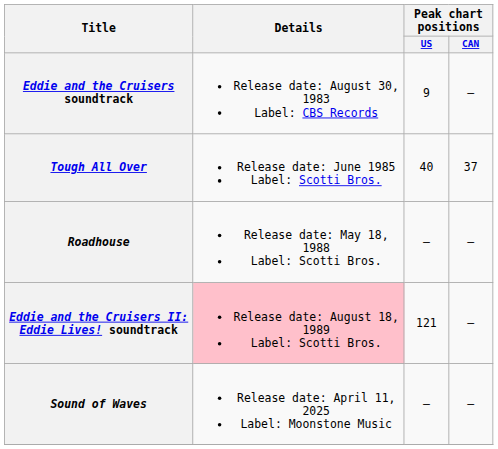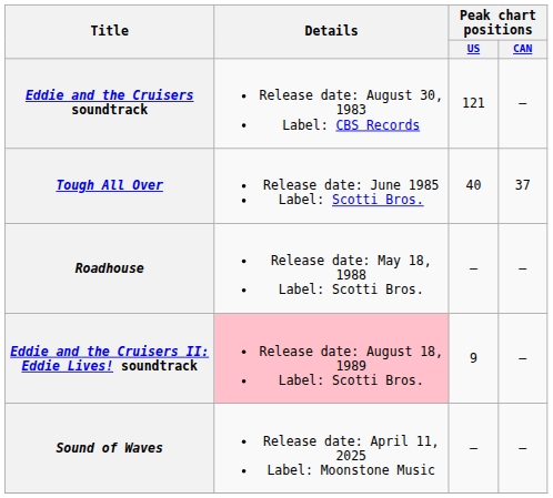Eddie and the Cruisers soundtrack | Peak chart positions / US: 9 -> 121
Eddie and the Cruisers II: Eddie Lives! soundtrack | Peak chart positions / US: 121 -> 9
